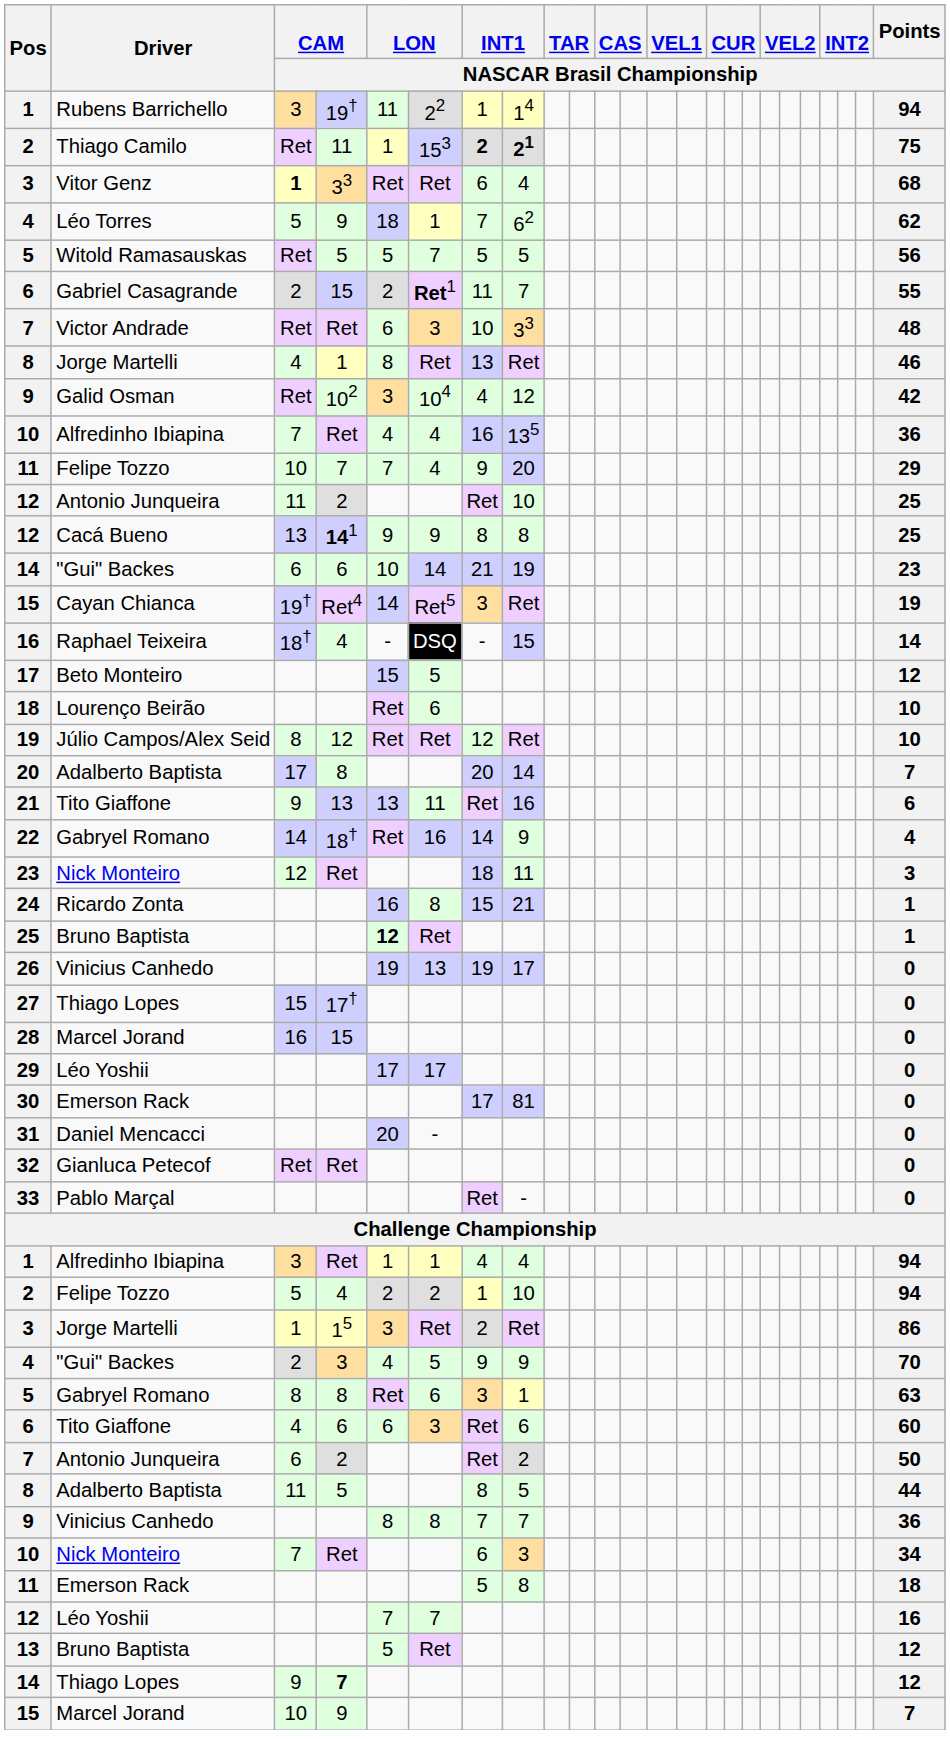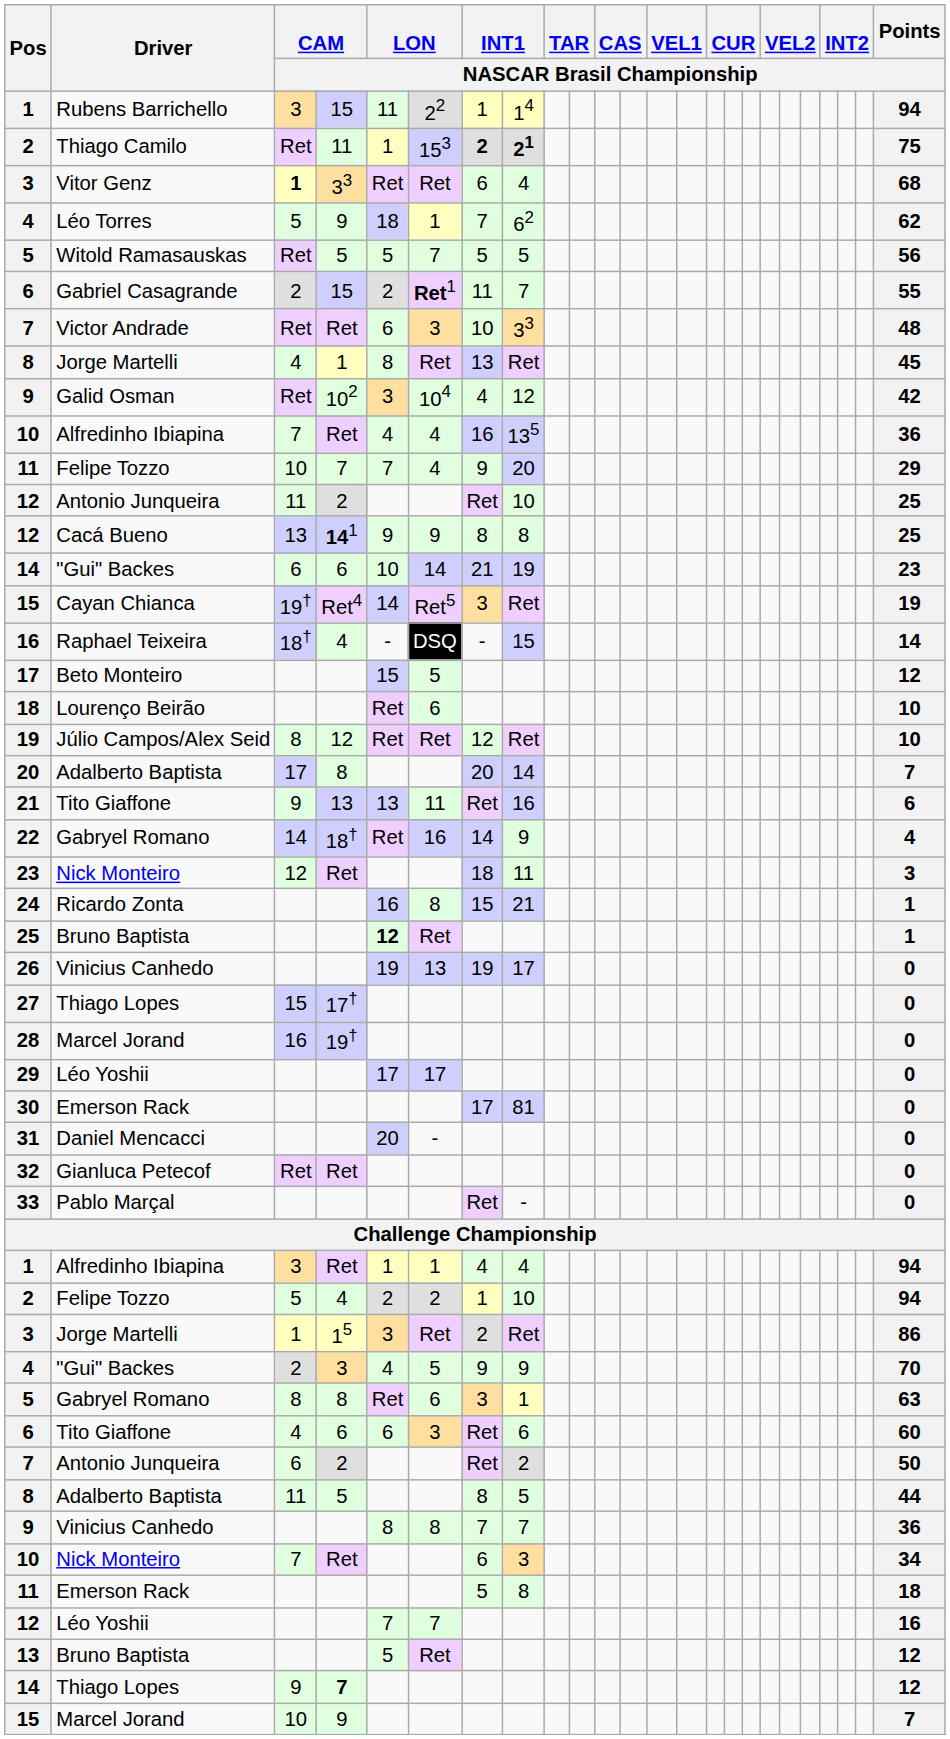1 / Rubens Barrichello | column 4: 19† -> 15
8 / Jorge Martelli | Points / NASCAR Brasil Championship: 46 -> 45
28 | column 4: 15 -> 19†
